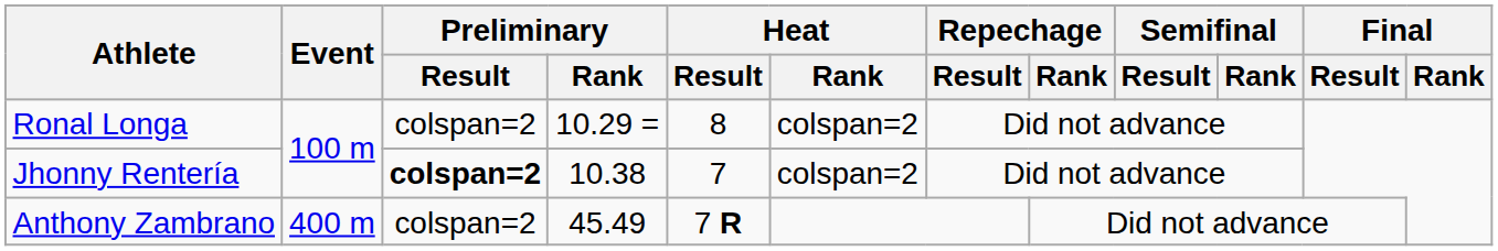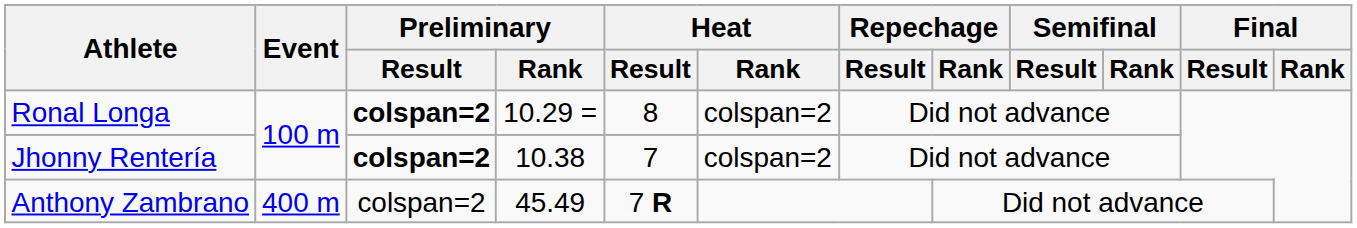Ronal Longa | Preliminary / Result: normal -> bold
